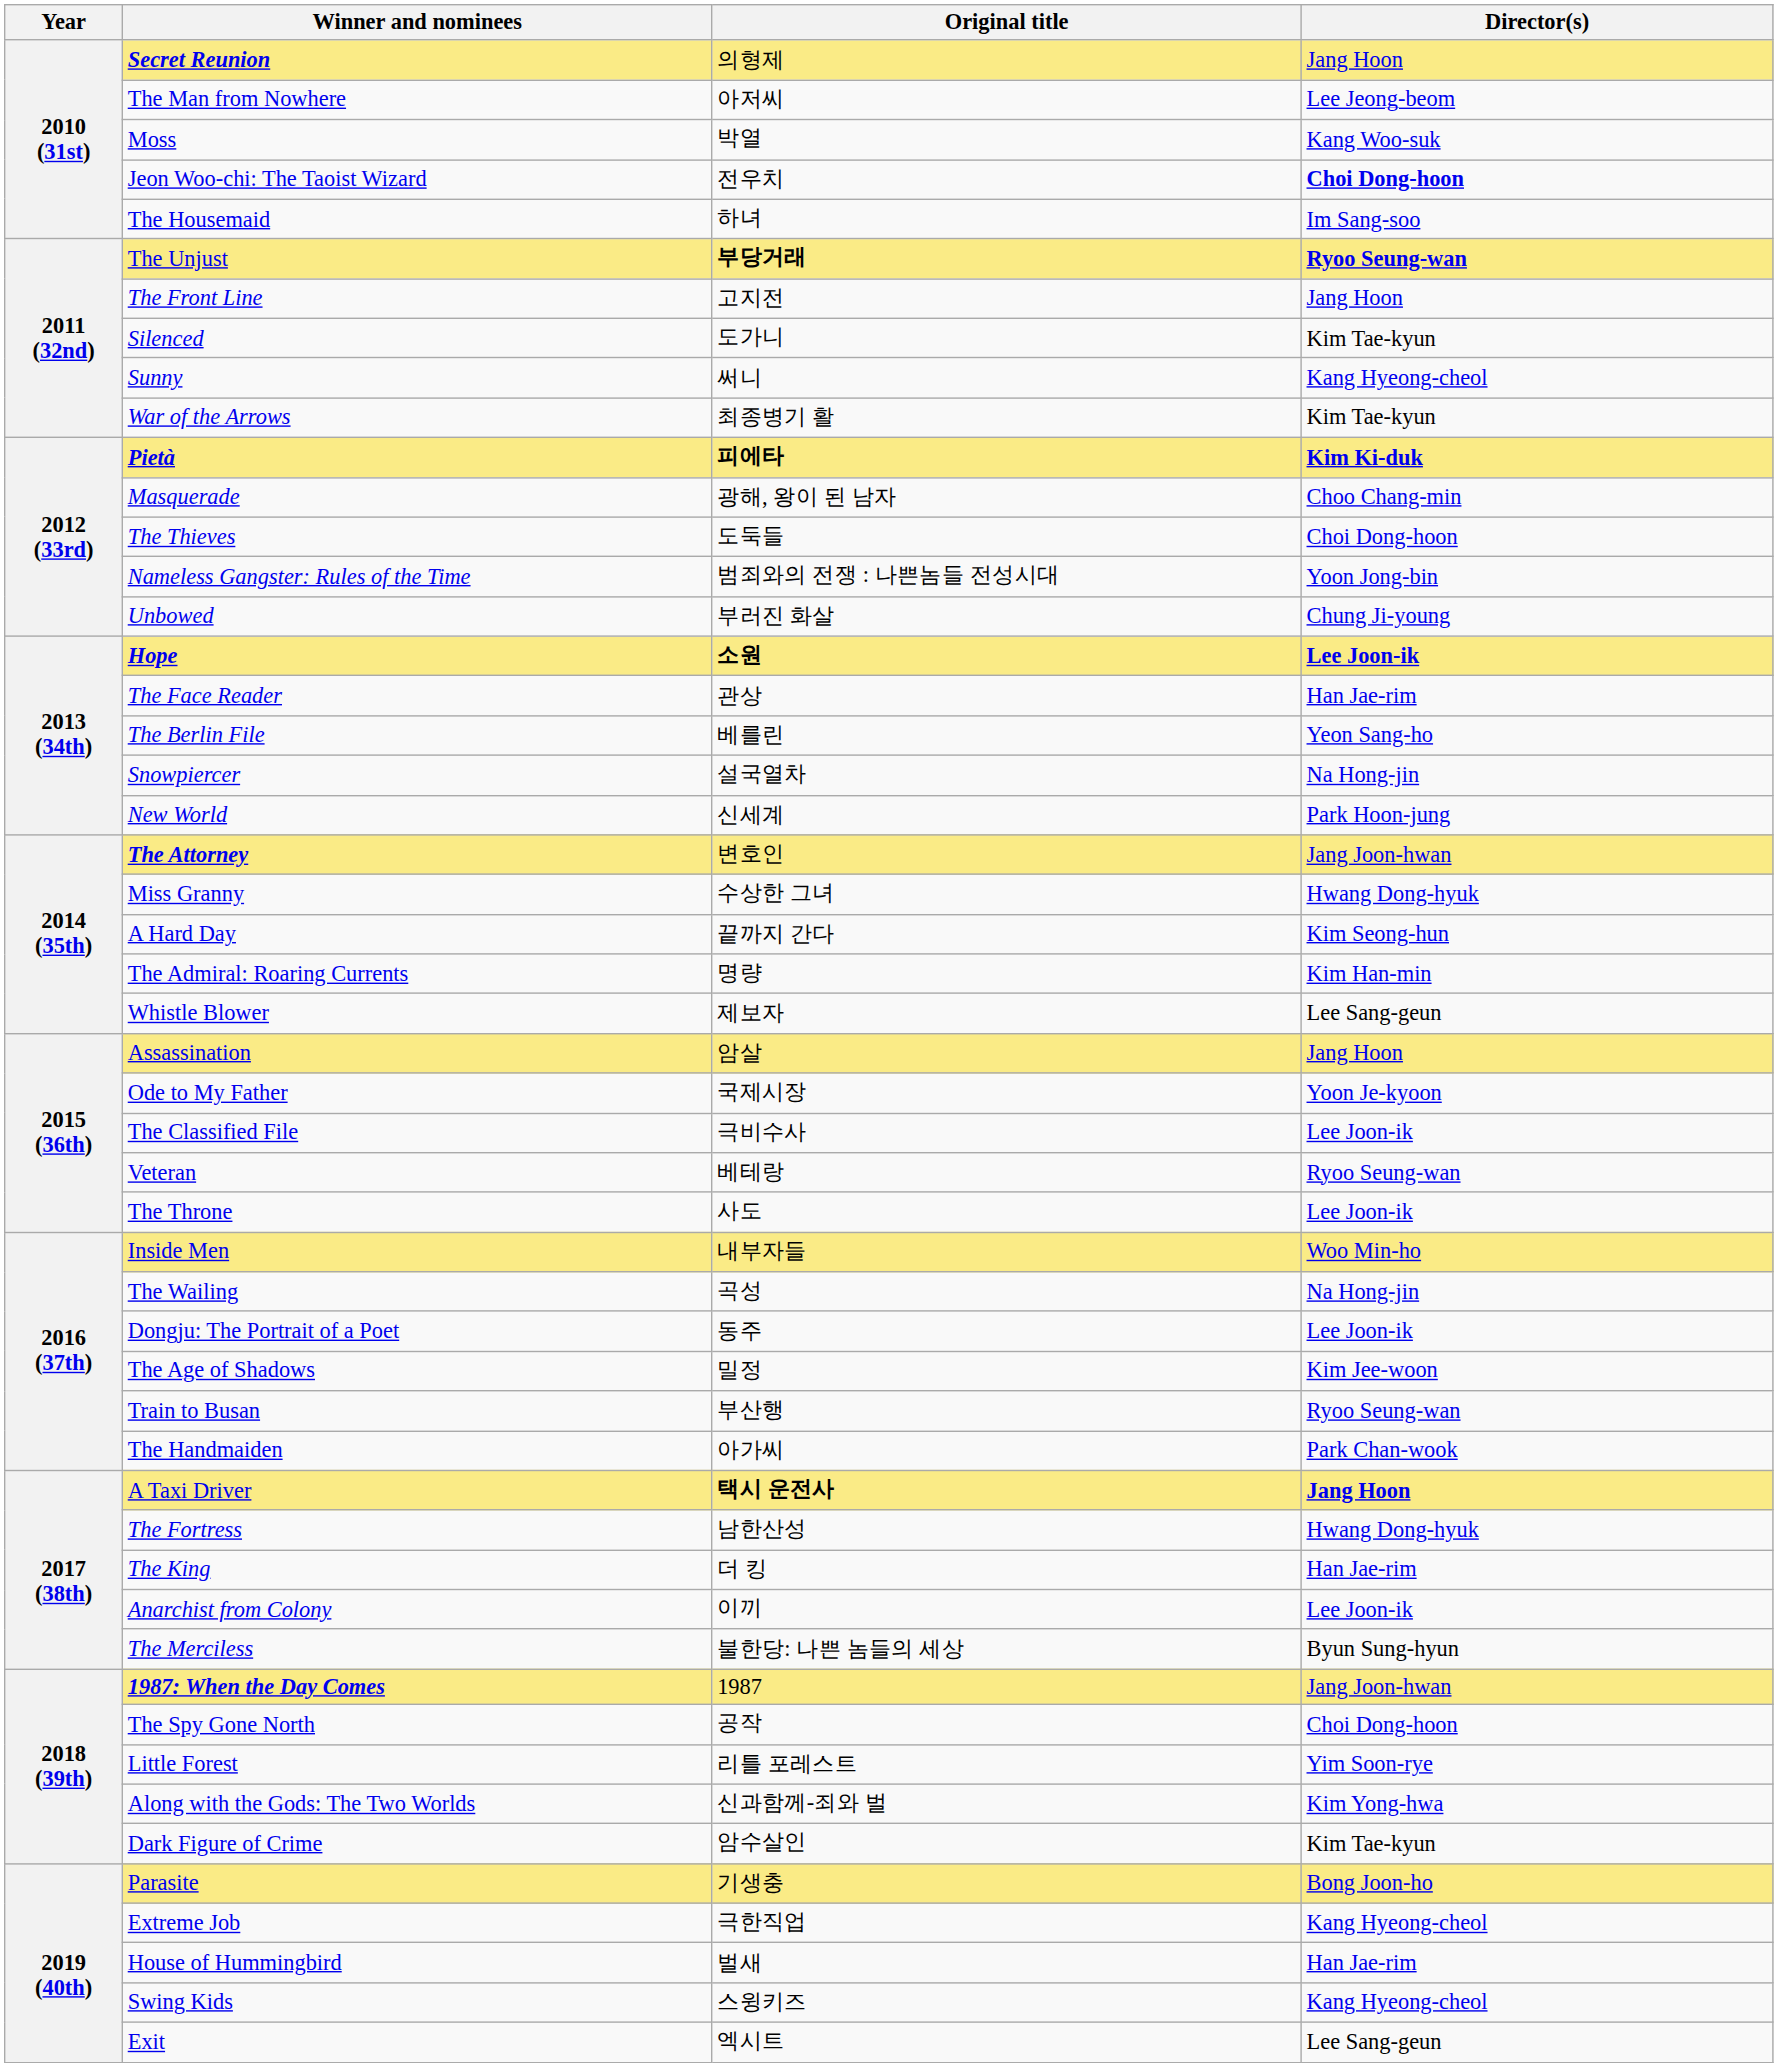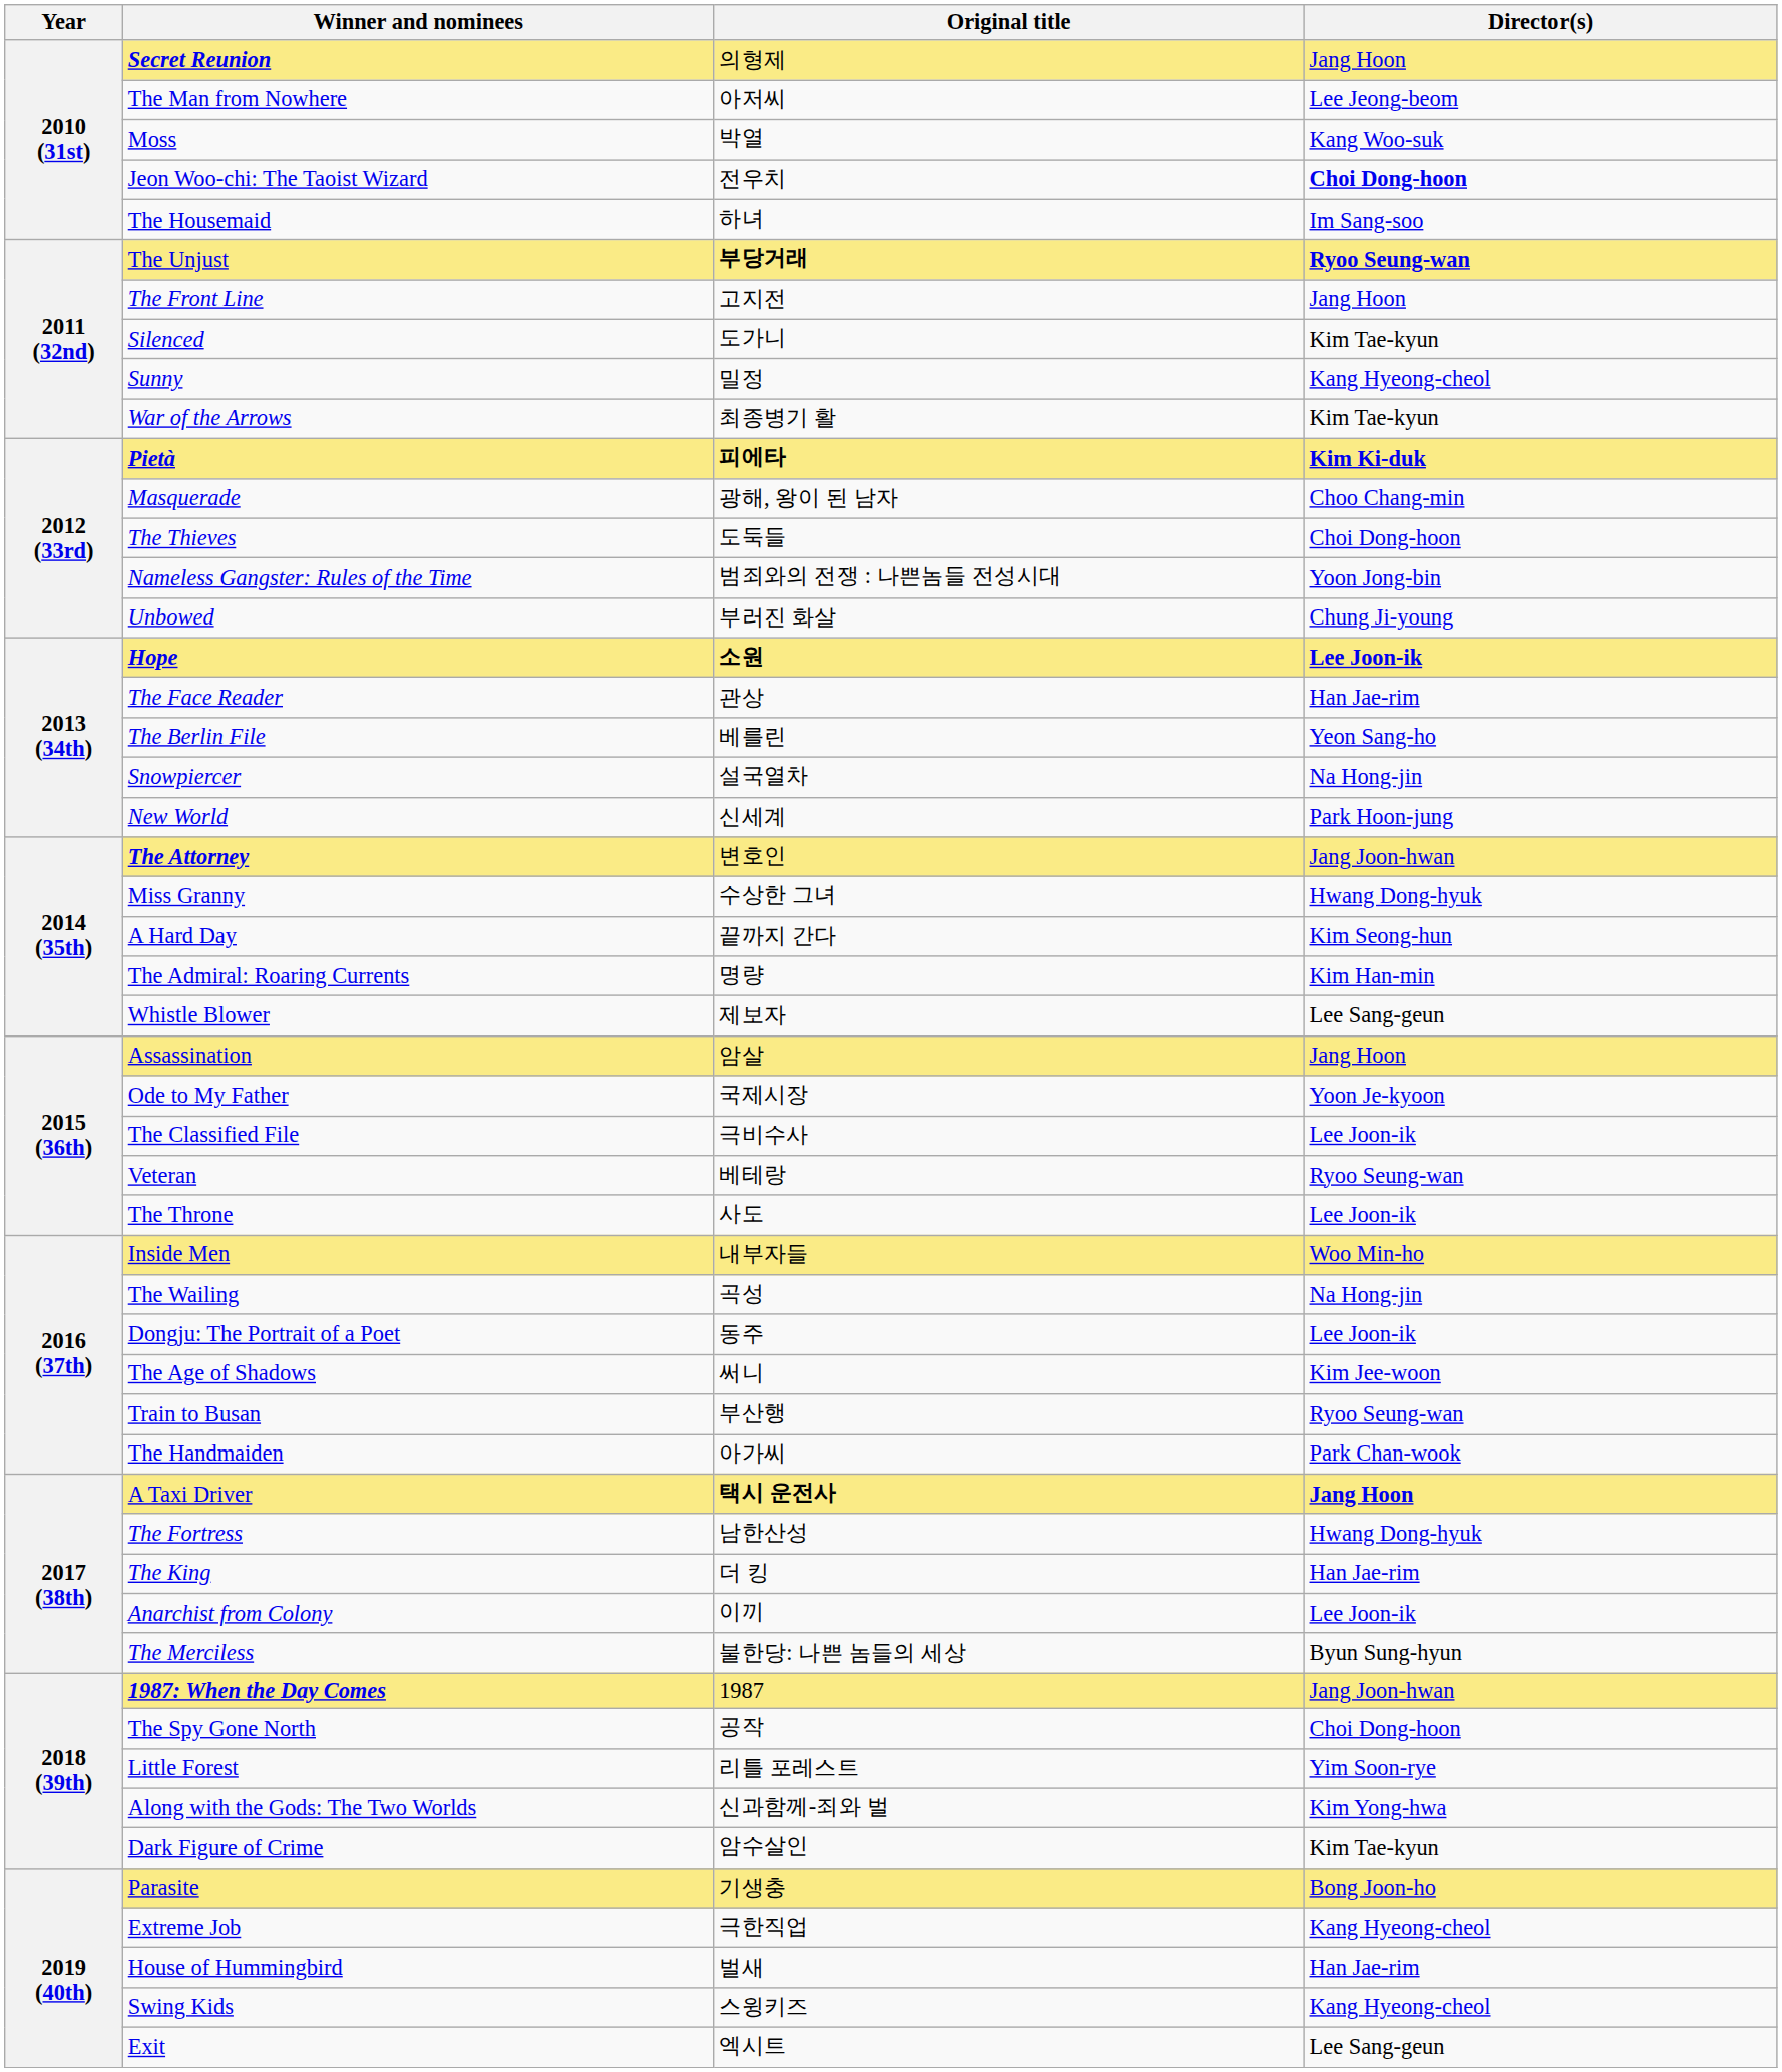Sunny | Original title: 써니 -> 밀정
The Age of Shadows | Original title: 밀정 -> 써니
